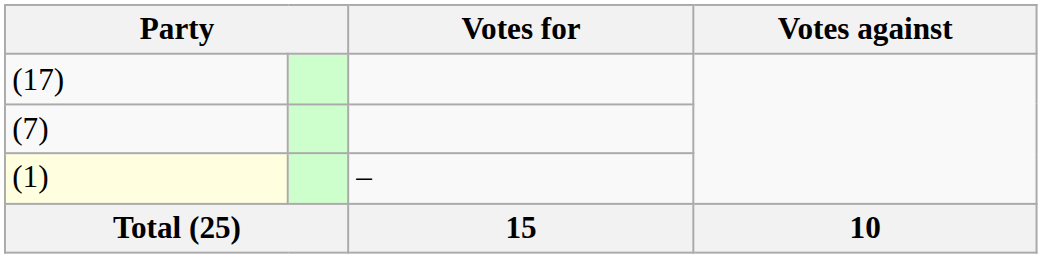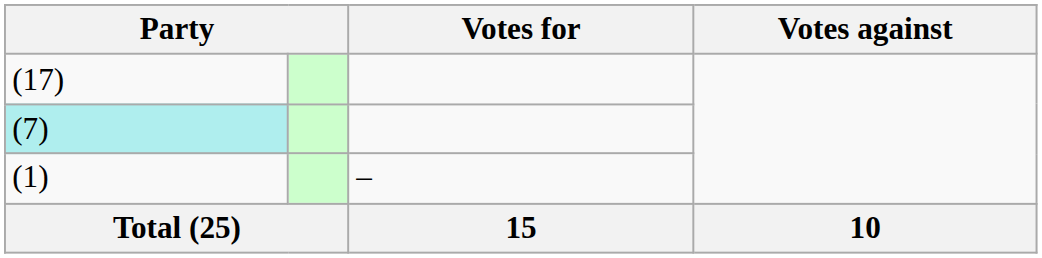(7) | column 1: no background -> paleturquoise background
(1) | column 1: lightyellow background -> no background
